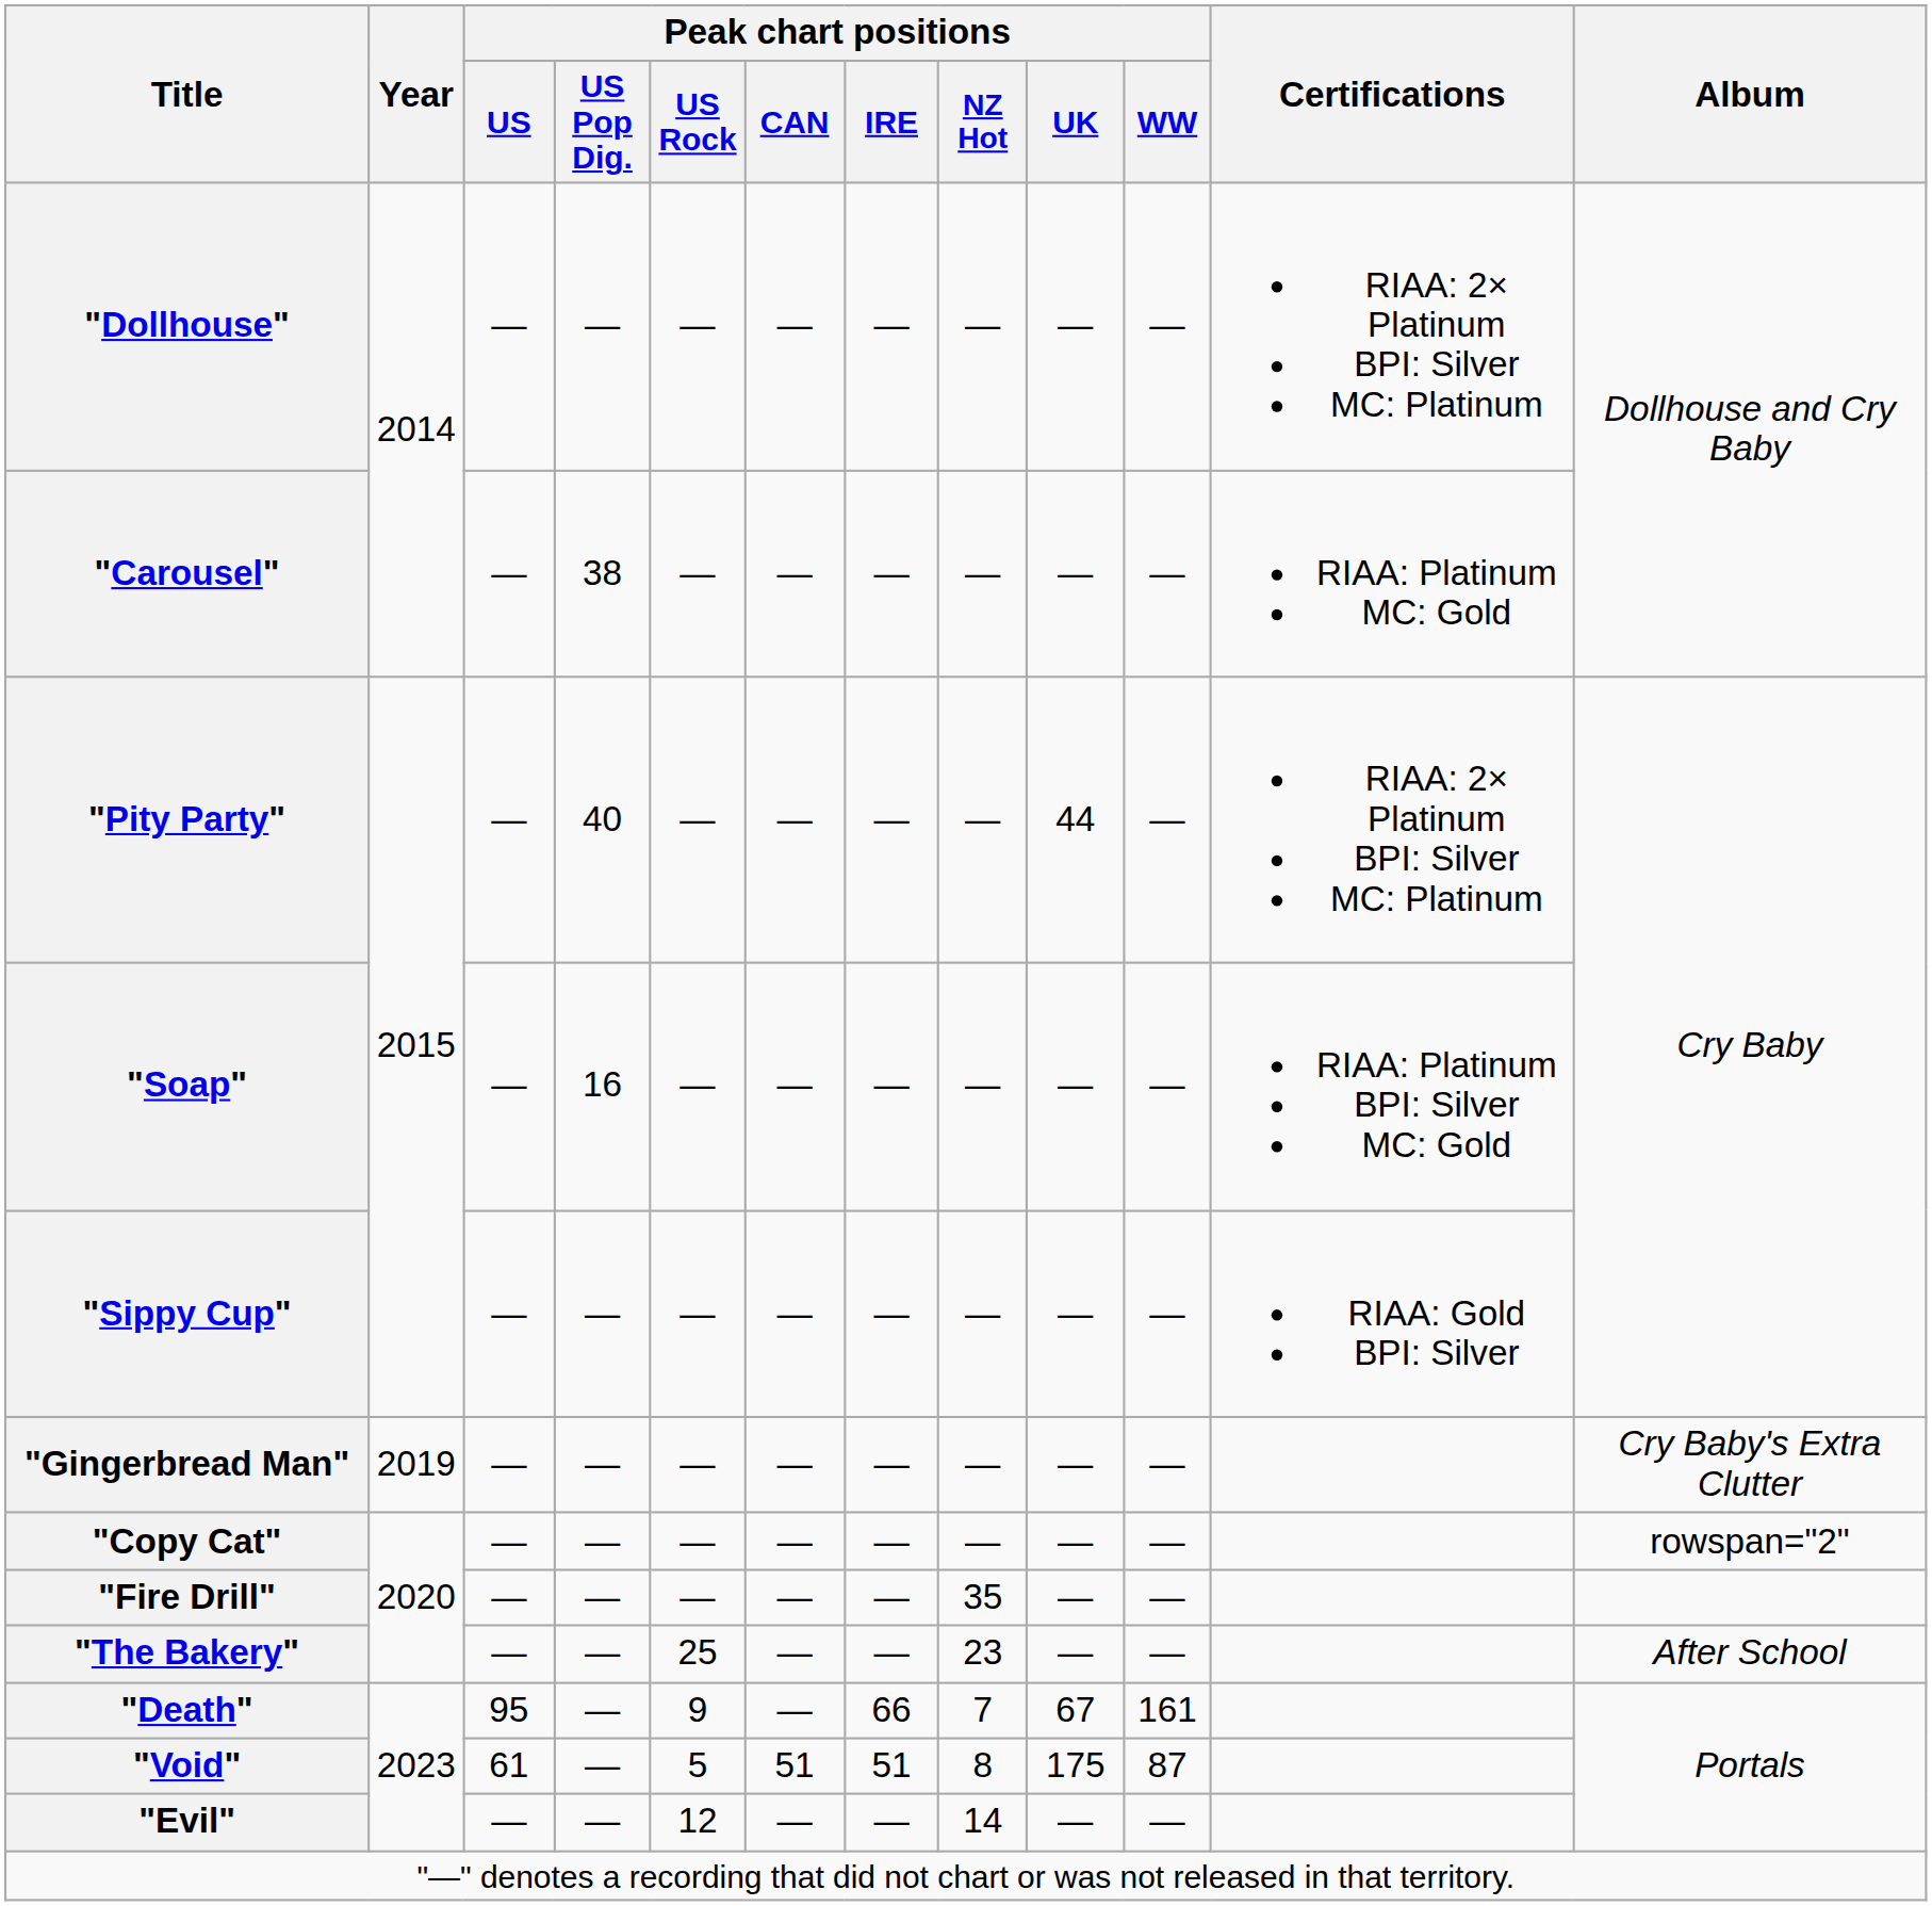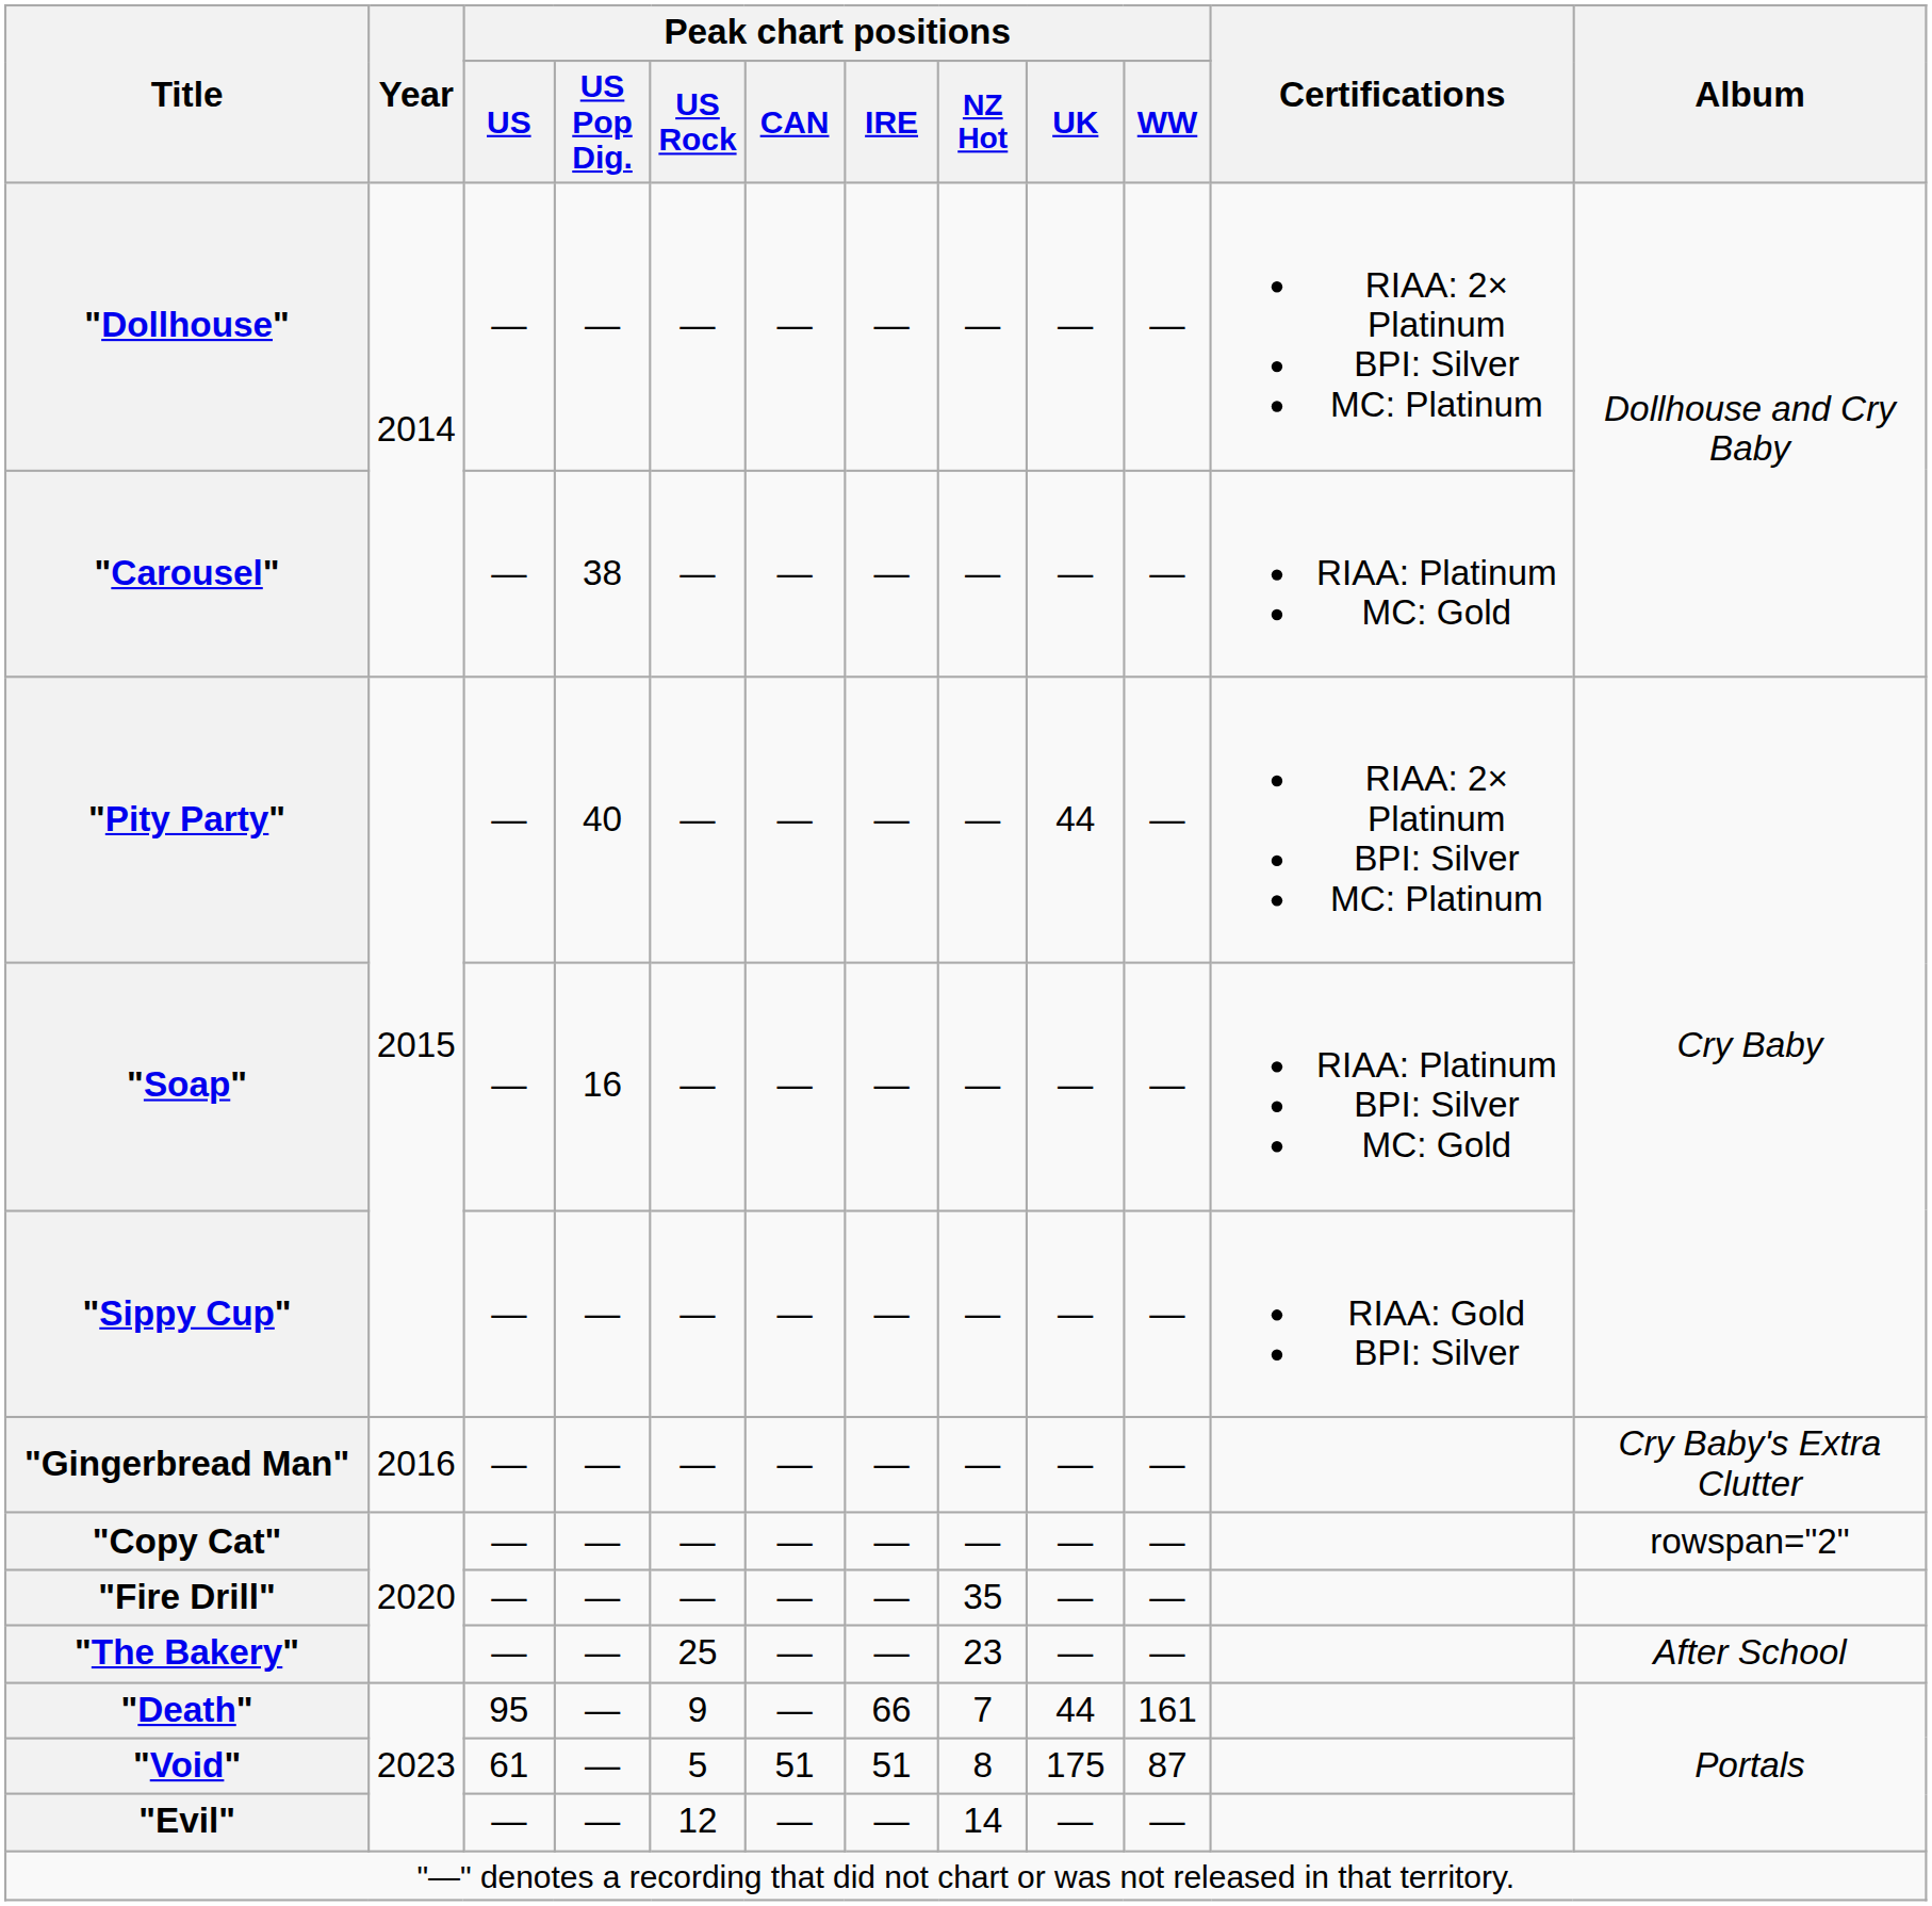"Gingerbread Man" | Year: 2019 -> 2016
"Death" | Peak chart positions / UK: 67 -> 44
